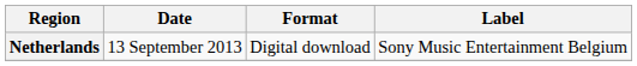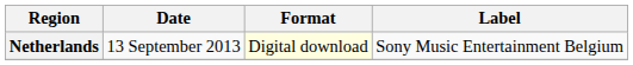Netherlands | Format: no background -> lightyellow background
